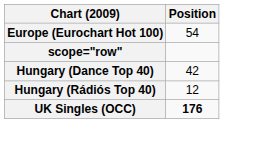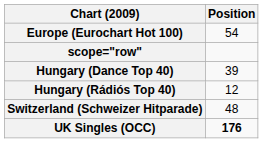Hungary (Dance Top 40) | Position: 42 -> 39
+ row: Switzerland (Schweizer Hitparade) | 48
